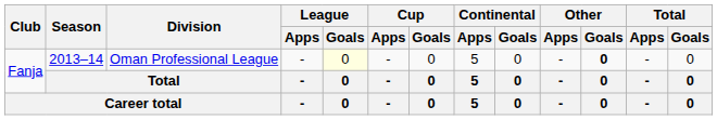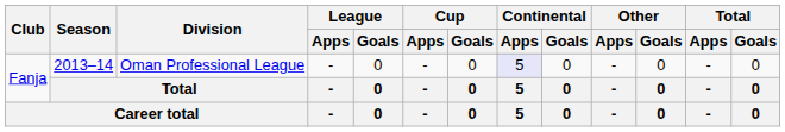Fanja / Oman Professional League | League / Goals: lightyellow background -> no background
Fanja / Oman Professional League | Continental / Apps: no background -> lavender background
Fanja / Oman Professional League | Other / Goals: bold -> normal
